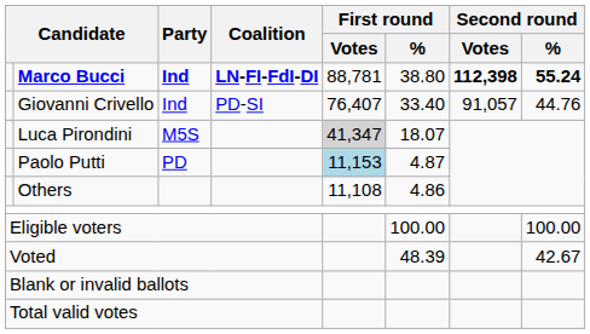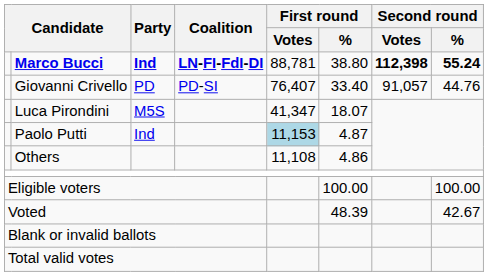Giovanni Crivello | Party: Ind -> PD
Luca Pirondini | First round / Votes: lightgrey background -> no background
Paolo Putti | Party: PD -> Ind
